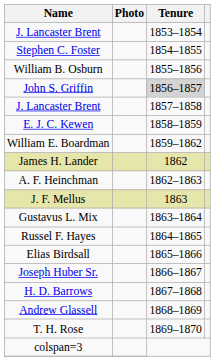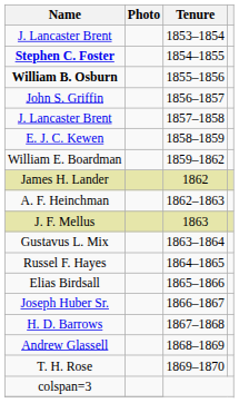Stephen C. Foster | Name: normal -> bold
William B. Osburn | Name: normal -> bold
John S. Griffin | Tenure: lightgrey background -> no background
